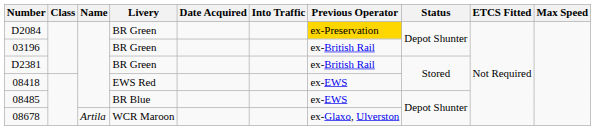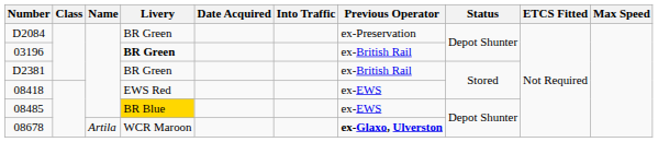D2084 | Previous Operator: gold background -> no background
03196 | Livery: normal -> bold
08485 | Livery: no background -> gold background
08678 | Previous Operator: normal -> bold
